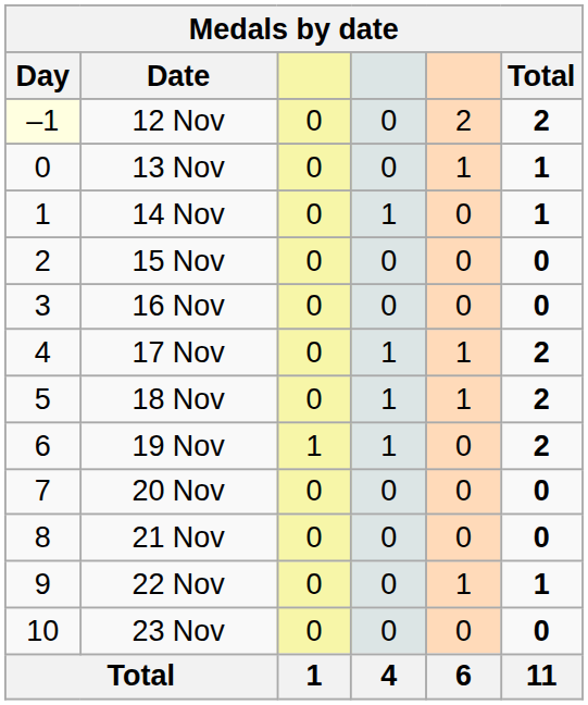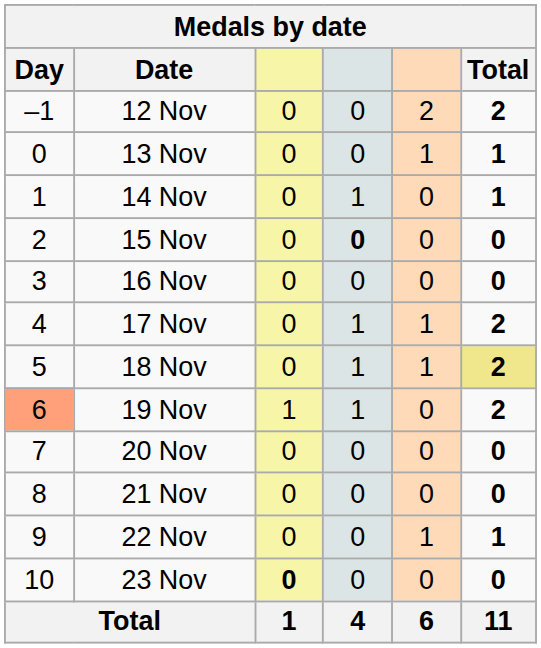12 Nov | Day: lightyellow background -> no background
15 Nov | column 4: normal -> bold
18 Nov | Total: no background -> khaki background
19 Nov | Day: no background -> lightsalmon background
23 Nov | column 3: normal -> bold
